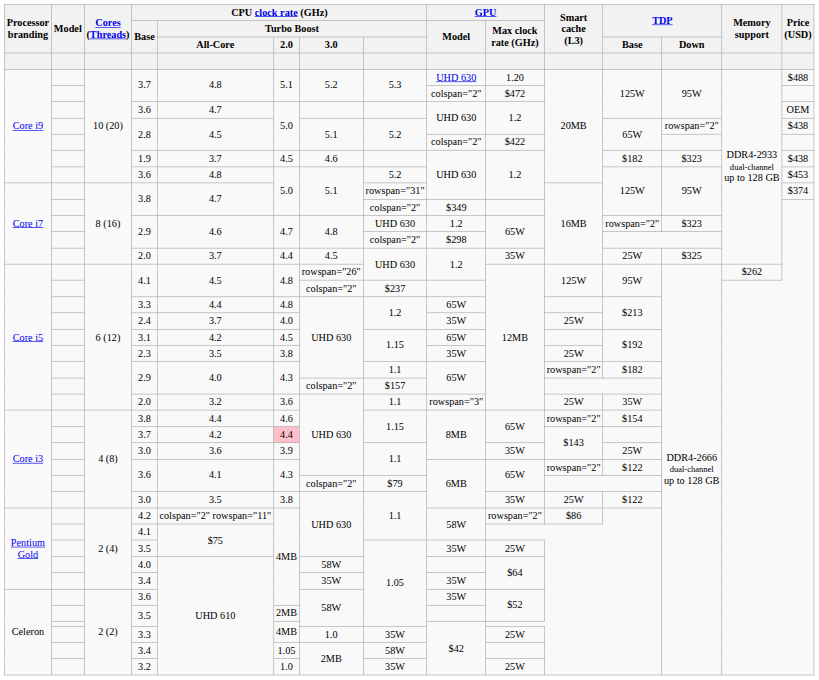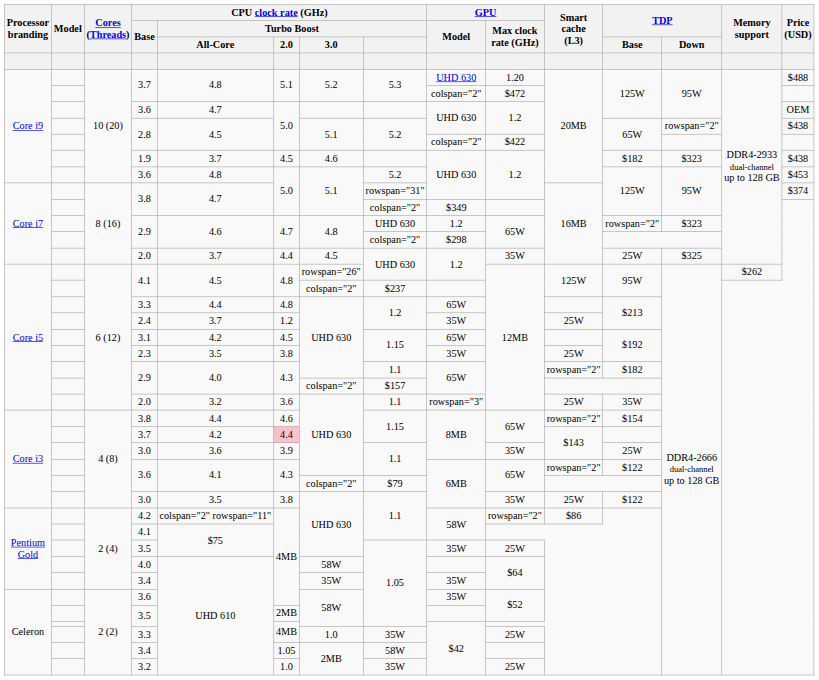2.4 | CPU clock rate (GHz) / Turbo Boost / 2.0: 4.0 -> 1.2
